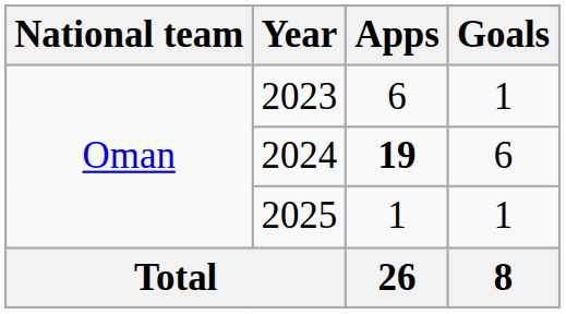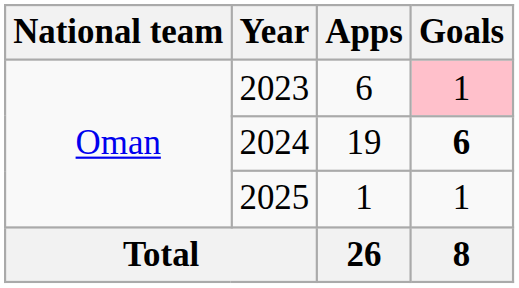2023 | Goals: no background -> pink background
2024 | Apps: bold -> normal
2024 | Goals: normal -> bold
